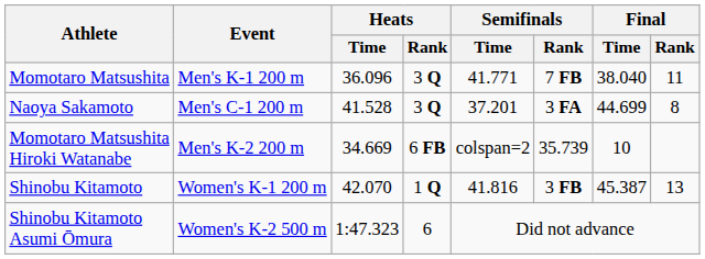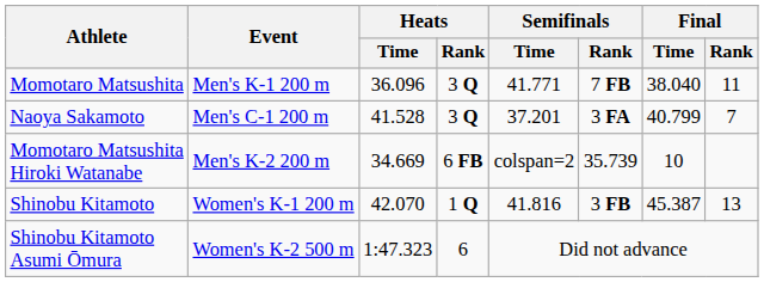Naoya Sakamoto | Final / Time: 44.699 -> 40.799
Naoya Sakamoto | Final / Rank: 8 -> 7
